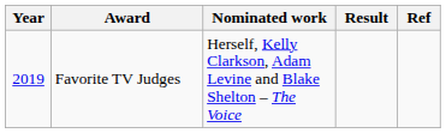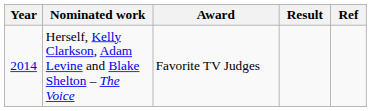columns swapped: Nominated work <-> Award
row 2 | Year: 2019 -> 2014
